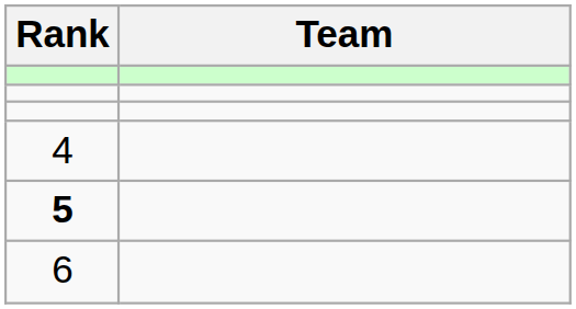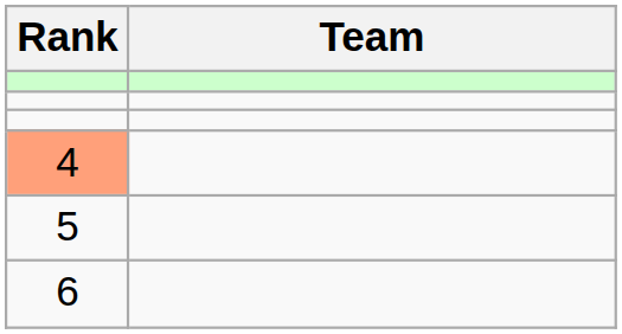row 5 | Rank: no background -> lightsalmon background
row 6 | Rank: bold -> normal
